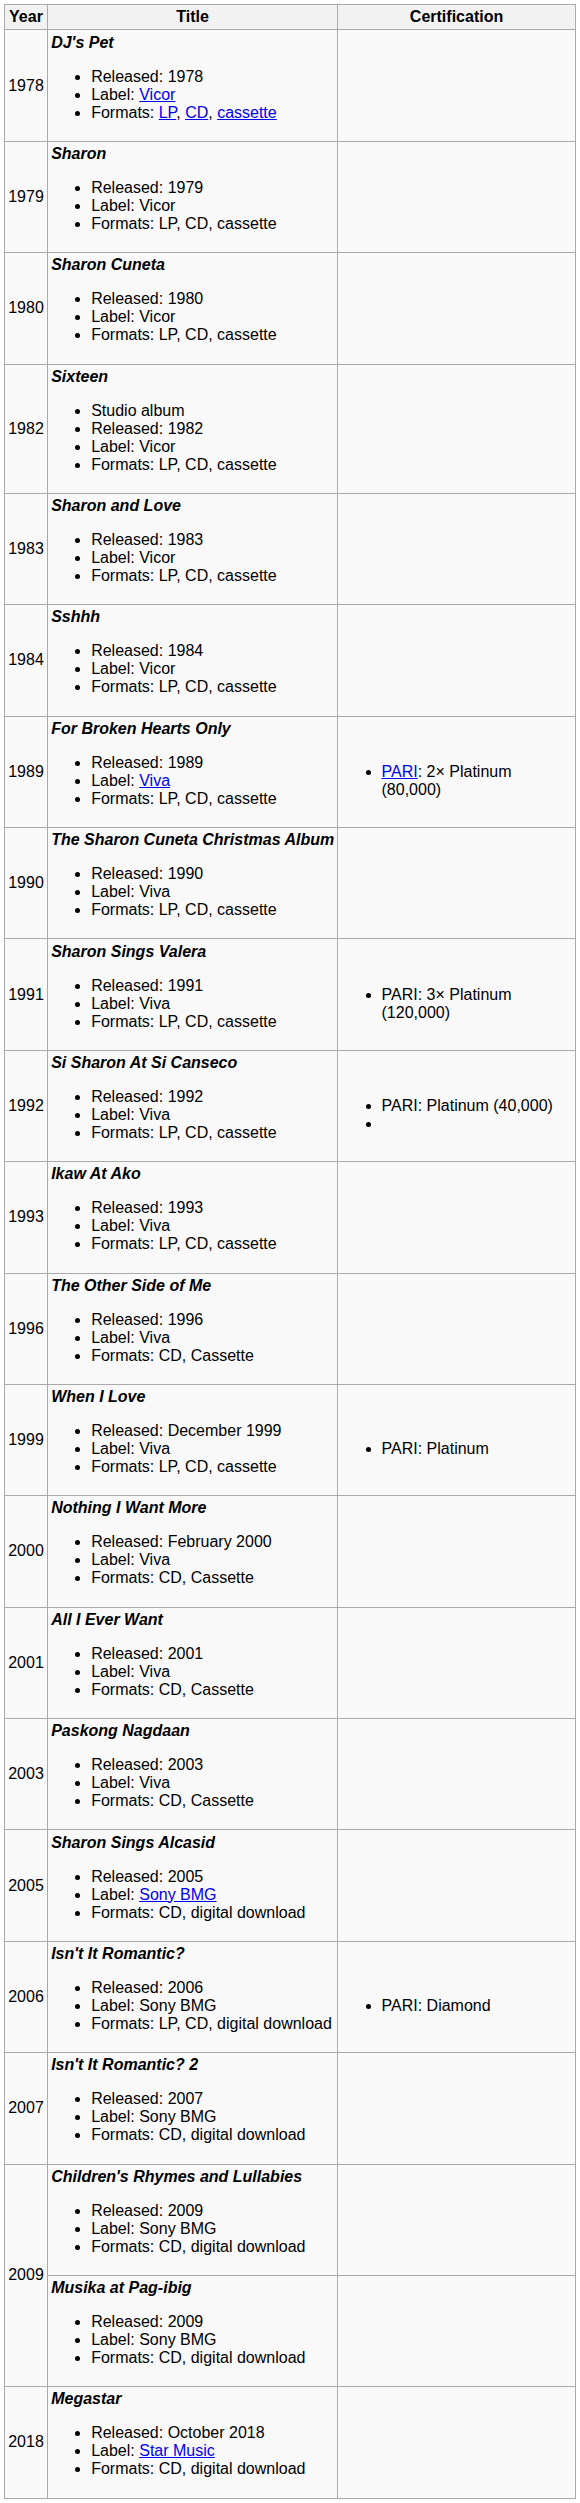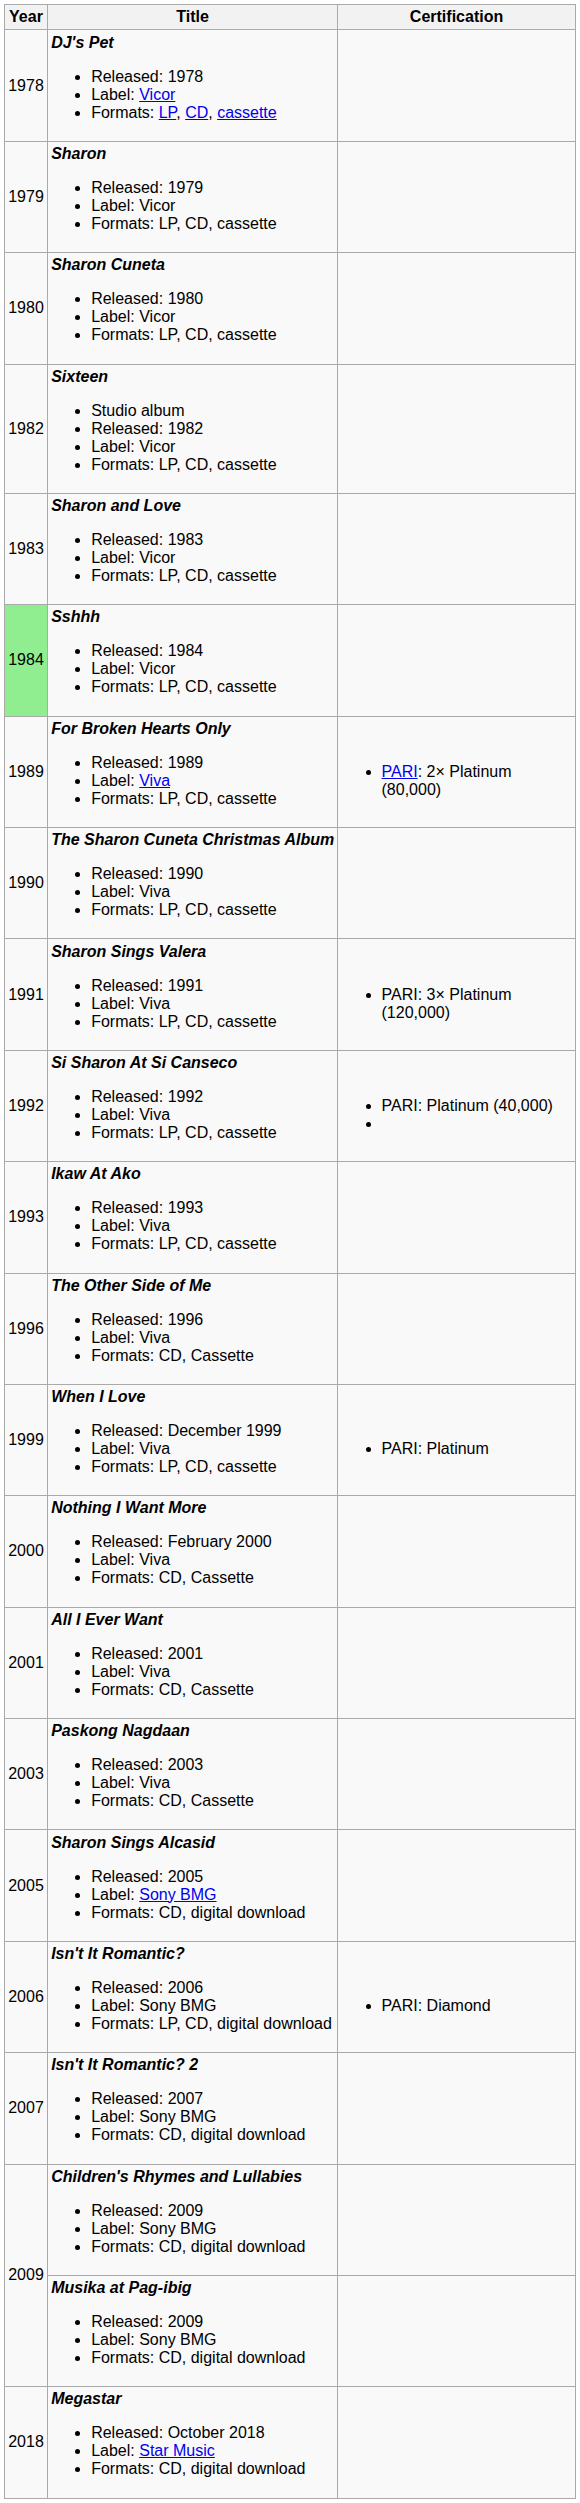Sshhh Released: 1984 Label: Vicor Formats: LP, CD, cassette | Year: no background -> lightgreen background
